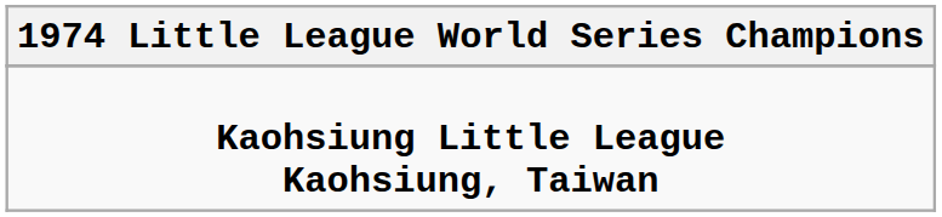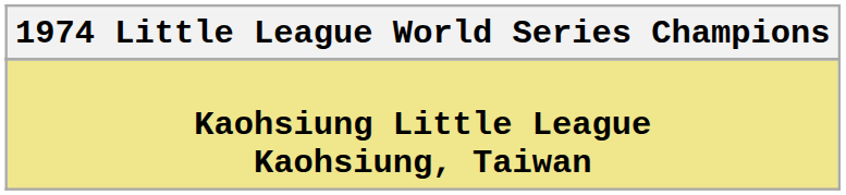row 2 | column 1: no background -> khaki background
